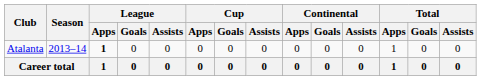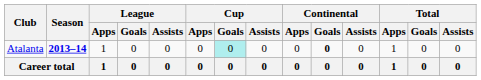Atalanta | Season: normal -> bold
Atalanta | League / Apps: bold -> normal
Atalanta | Cup / Goals: no background -> paleturquoise background
Atalanta | Continental / Goals: normal -> bold
